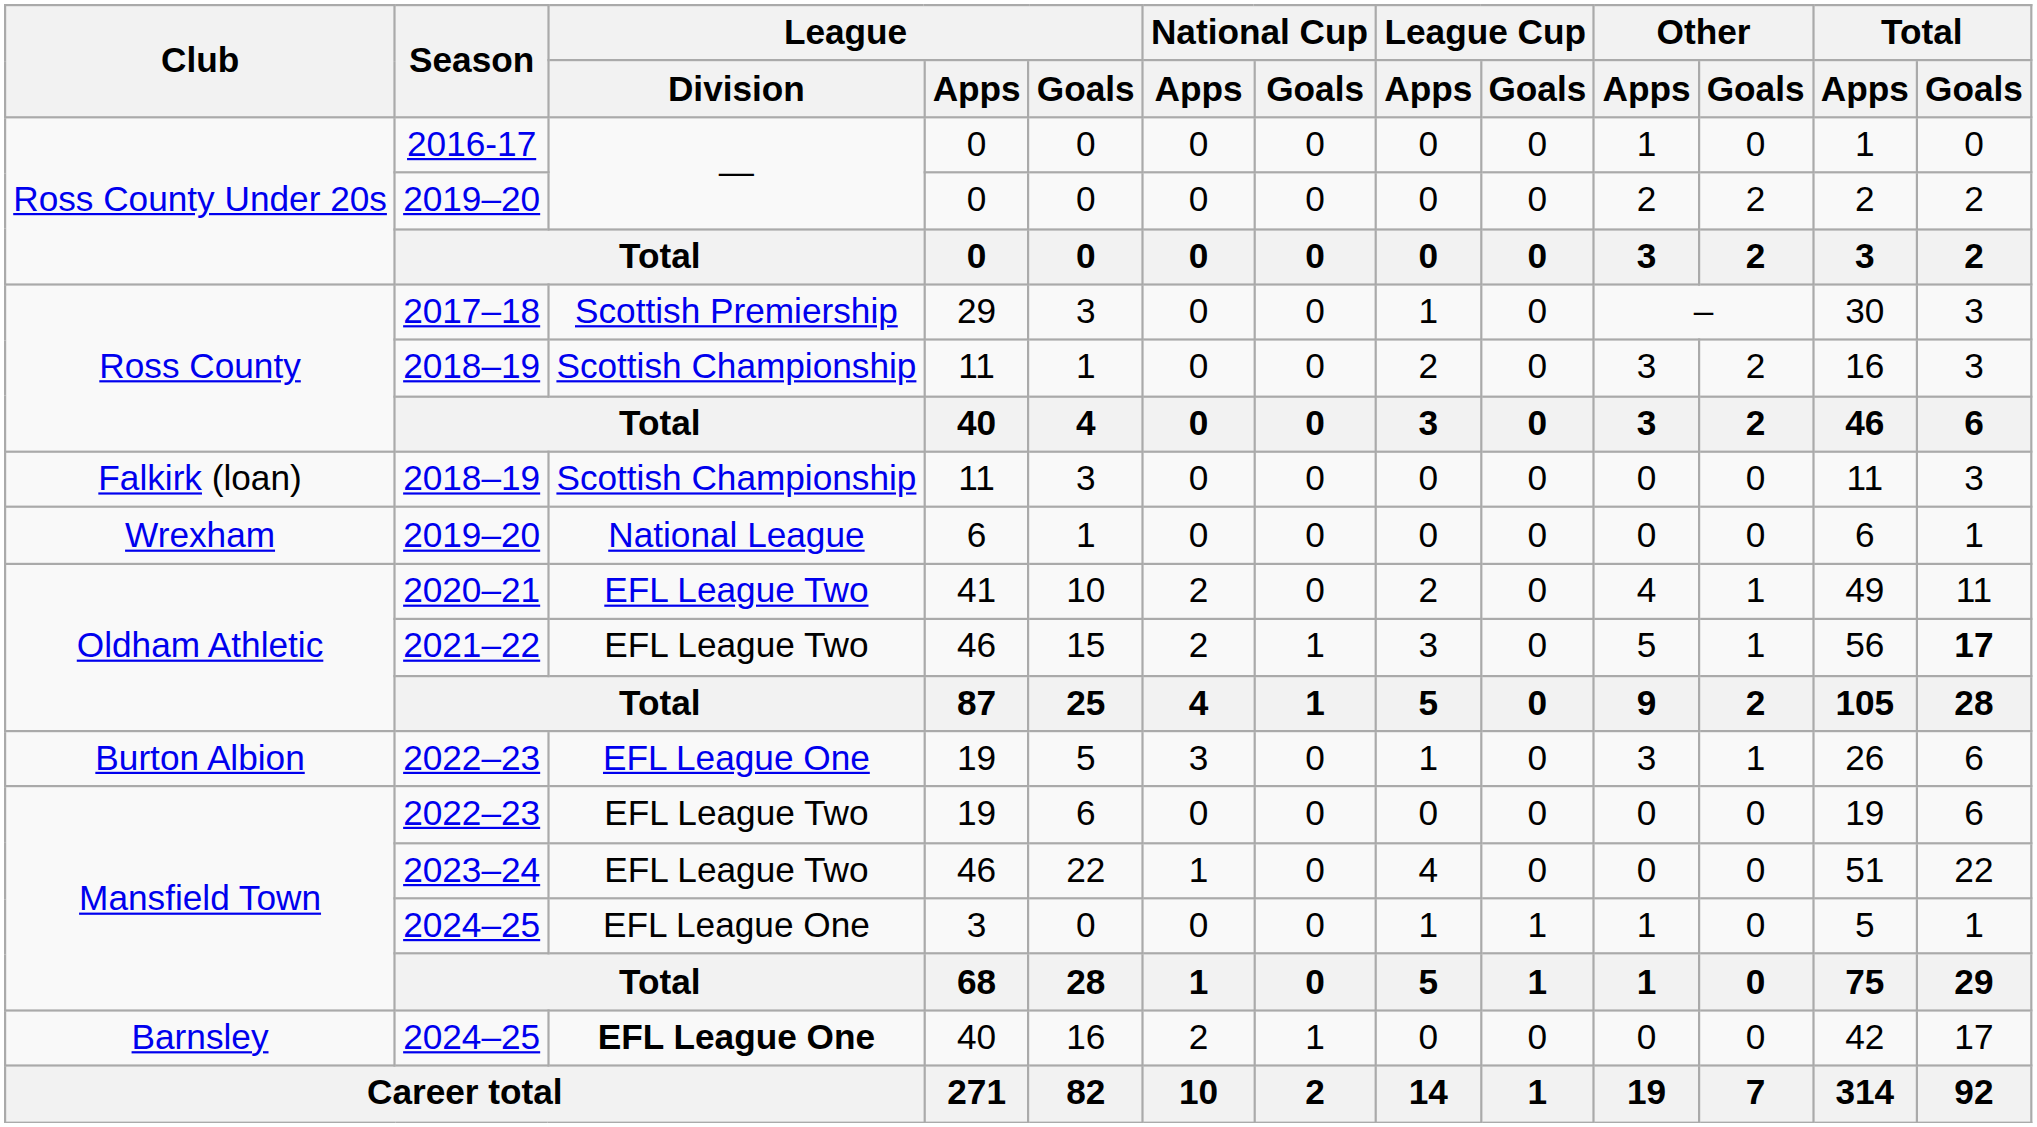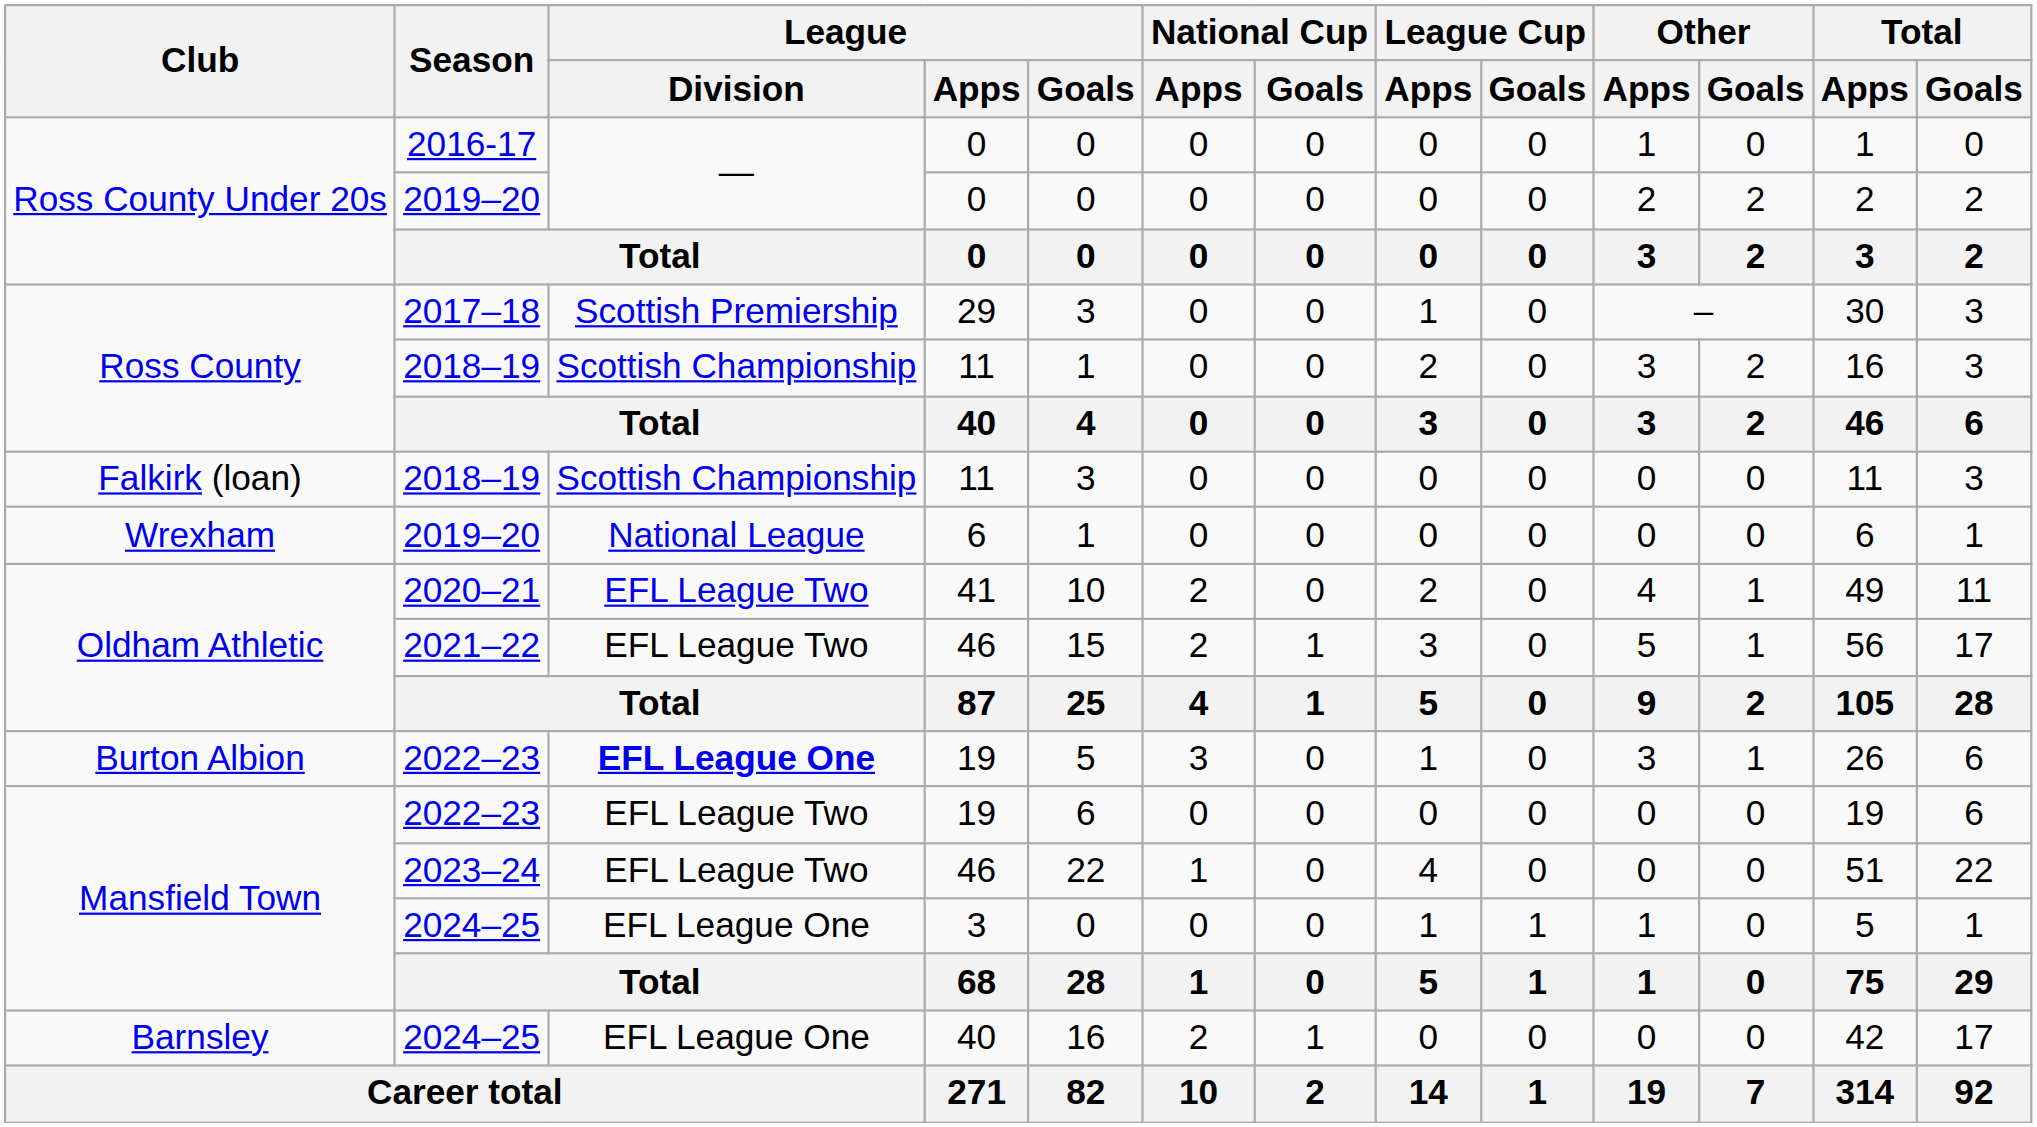2021–22 | Total / Goals: bold -> normal
Burton Albion / 2022–23 | League / Division: normal -> bold
Barnsley / 2024–25 | League / Division: bold -> normal
